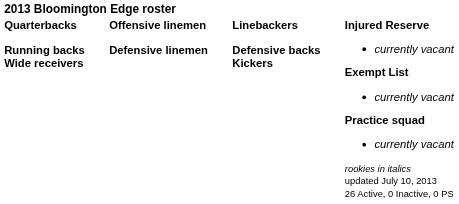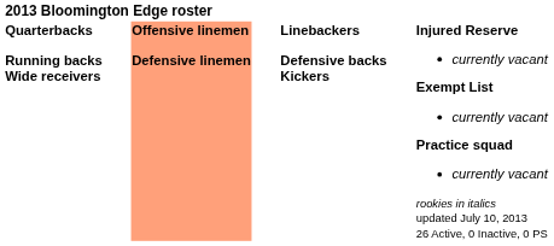Quarterbacks Running backs Wide receivers | column 2: no background -> lightsalmon background
